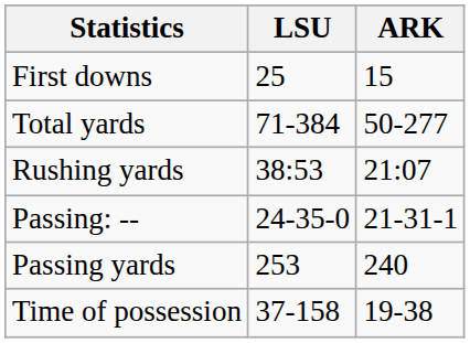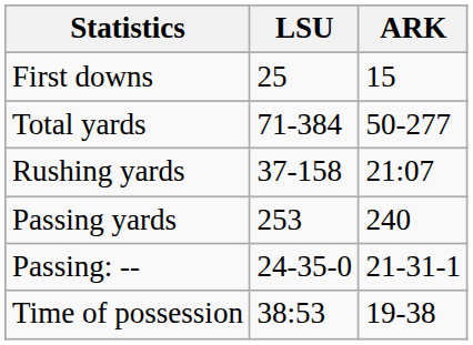Rushing yards | LSU: 38:53 -> 37-158
rows swapped: Passing yards <-> Passing: --
Time of possession | LSU: 37-158 -> 38:53
